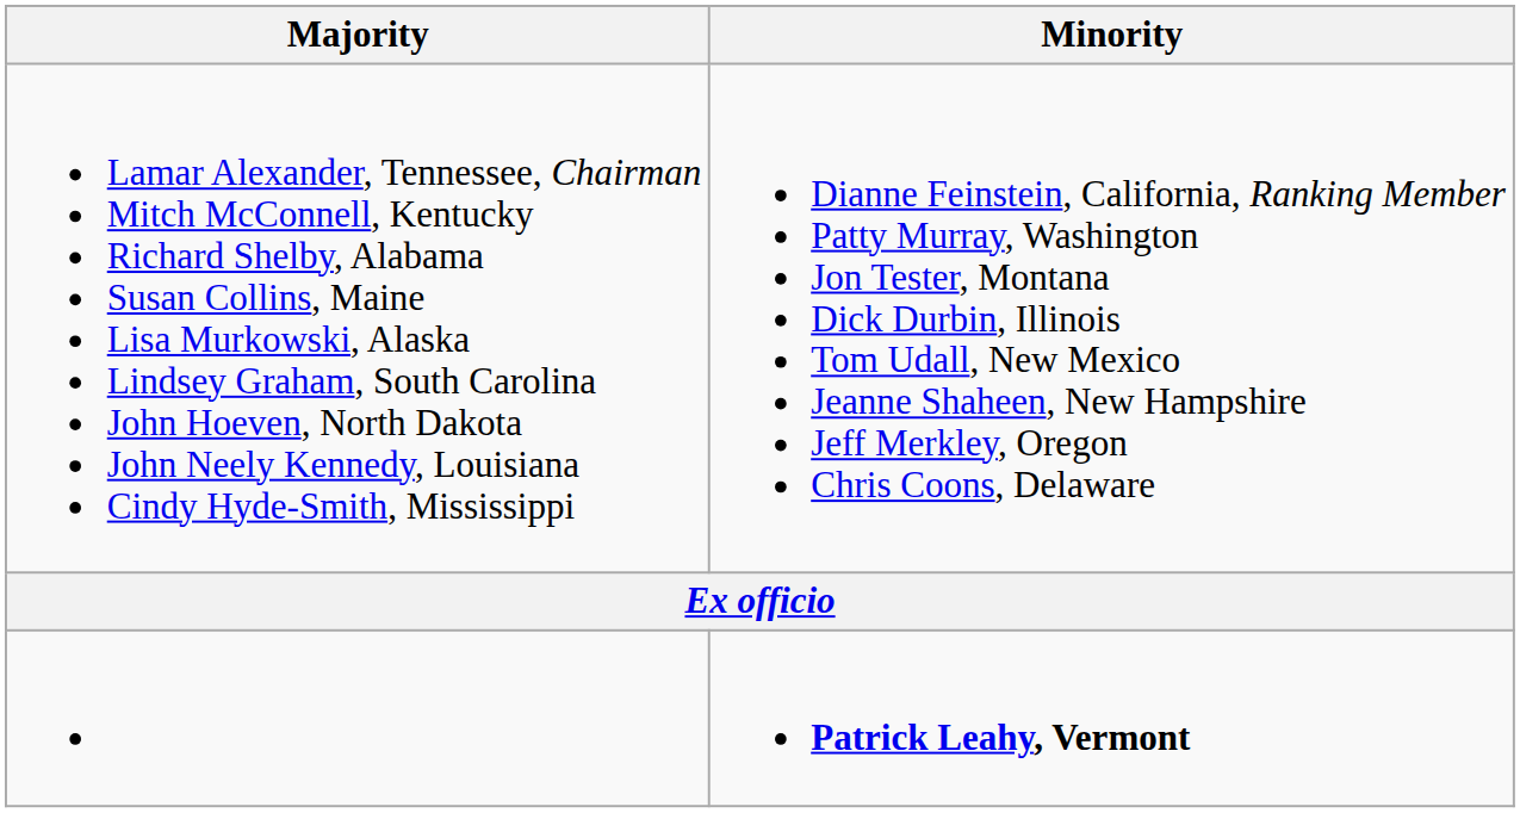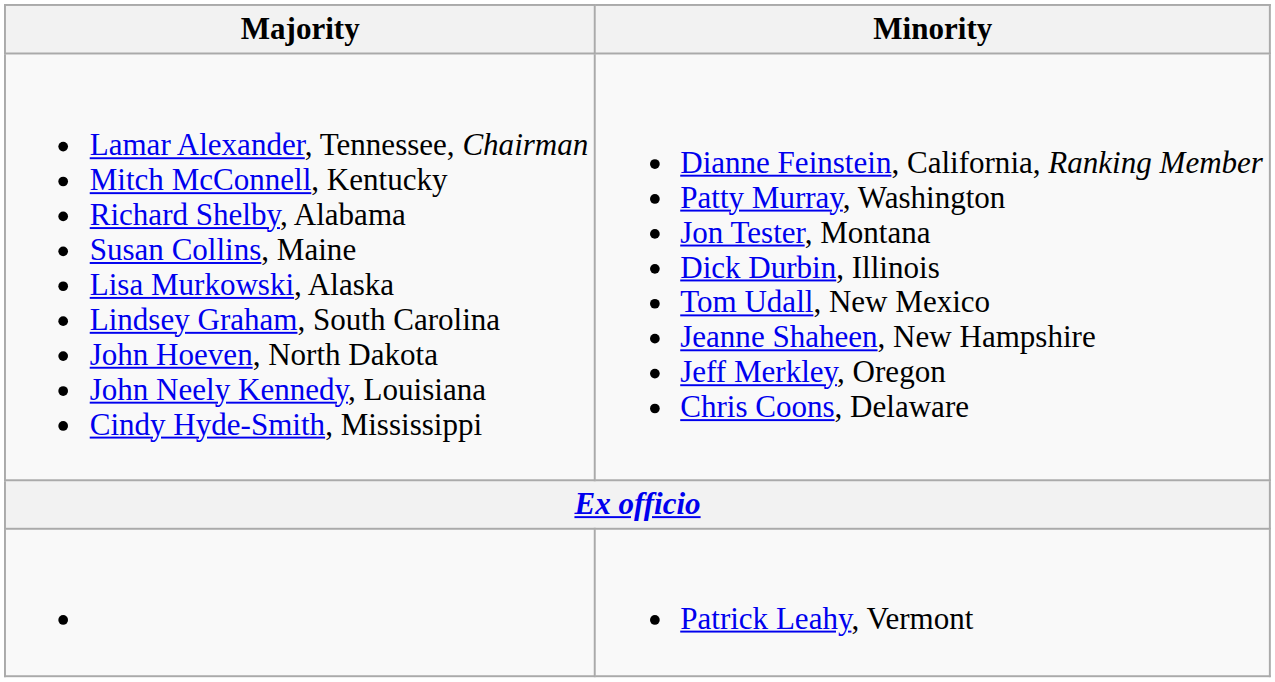row 4 | Minority: bold -> normal
